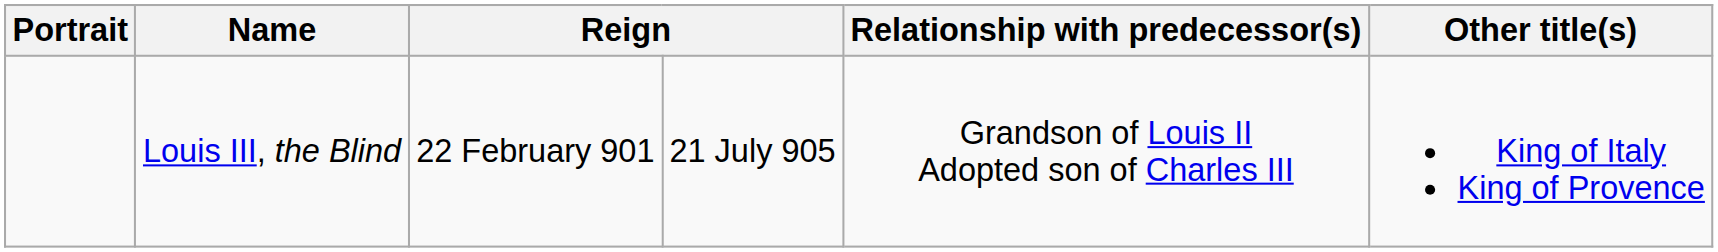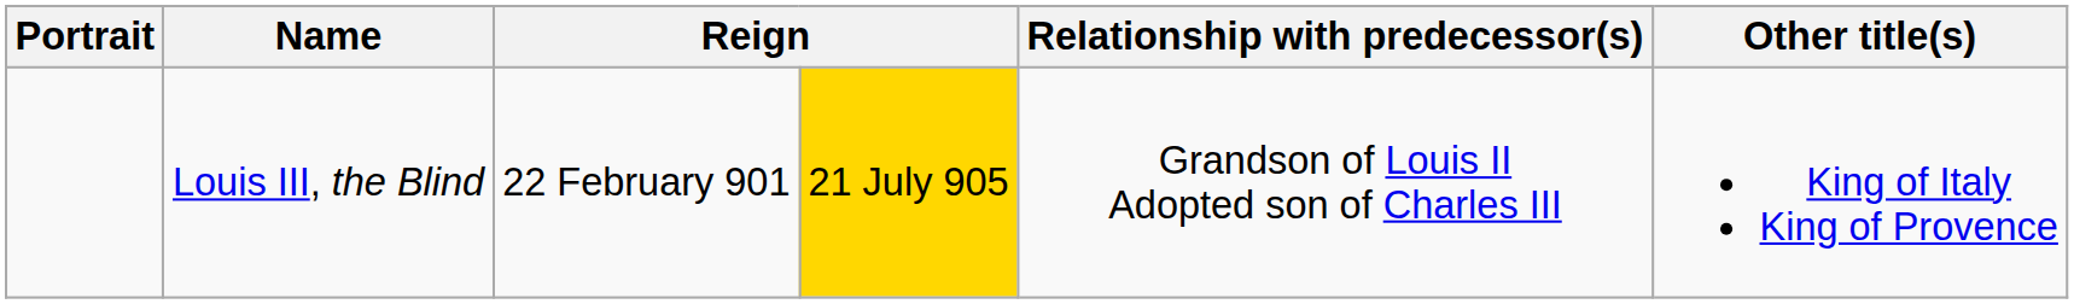Louis III, the Blind | column 4: no background -> gold background
